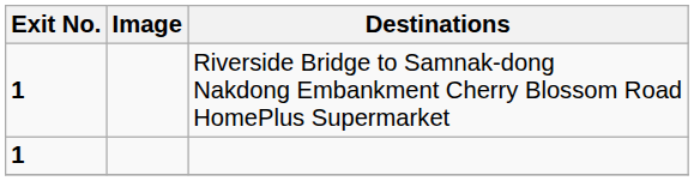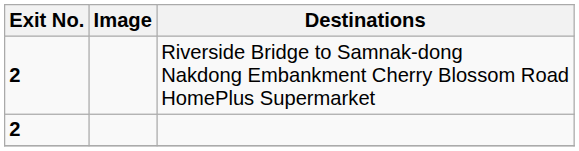row 2 | Exit No.: 1 -> 2
row 3 | Exit No.: 1 -> 2
